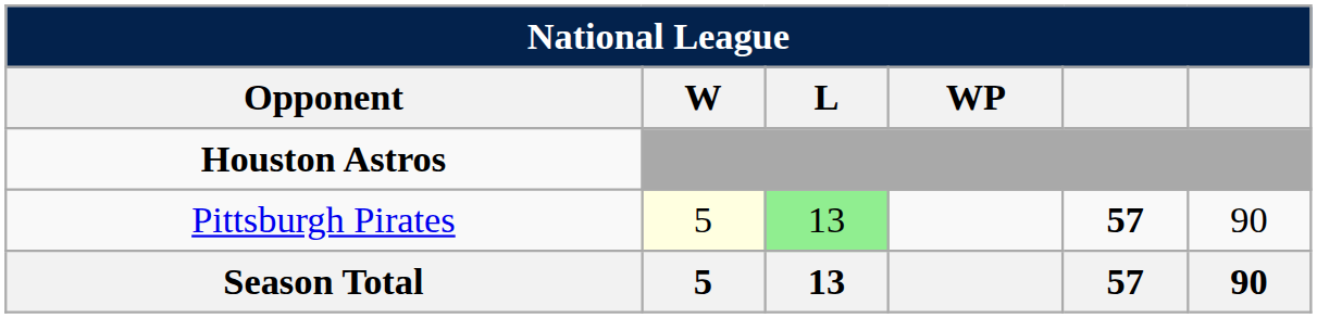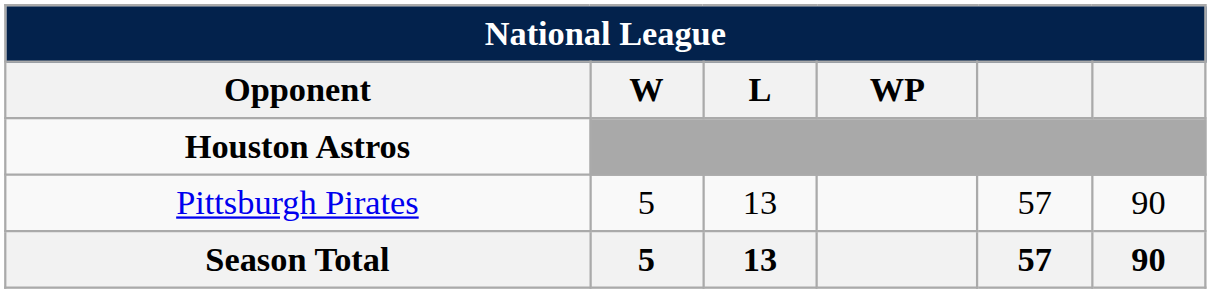Pittsburgh Pirates | W: lightyellow background -> no background
Pittsburgh Pirates | L: lightgreen background -> no background
Pittsburgh Pirates | column 5: bold -> normal
